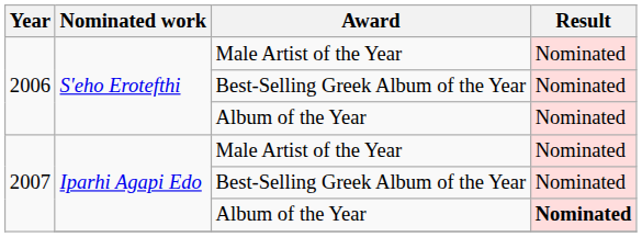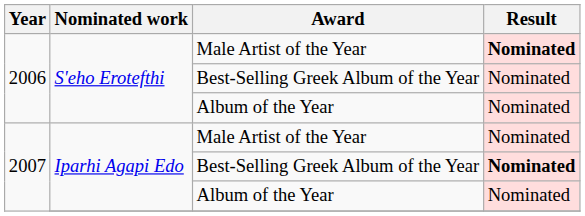2006 / Male Artist of the Year | Result: normal -> bold
2007 / Best-Selling Greek Album of the Year | Result: normal -> bold
2007 / Album of the Year | Result: bold -> normal
